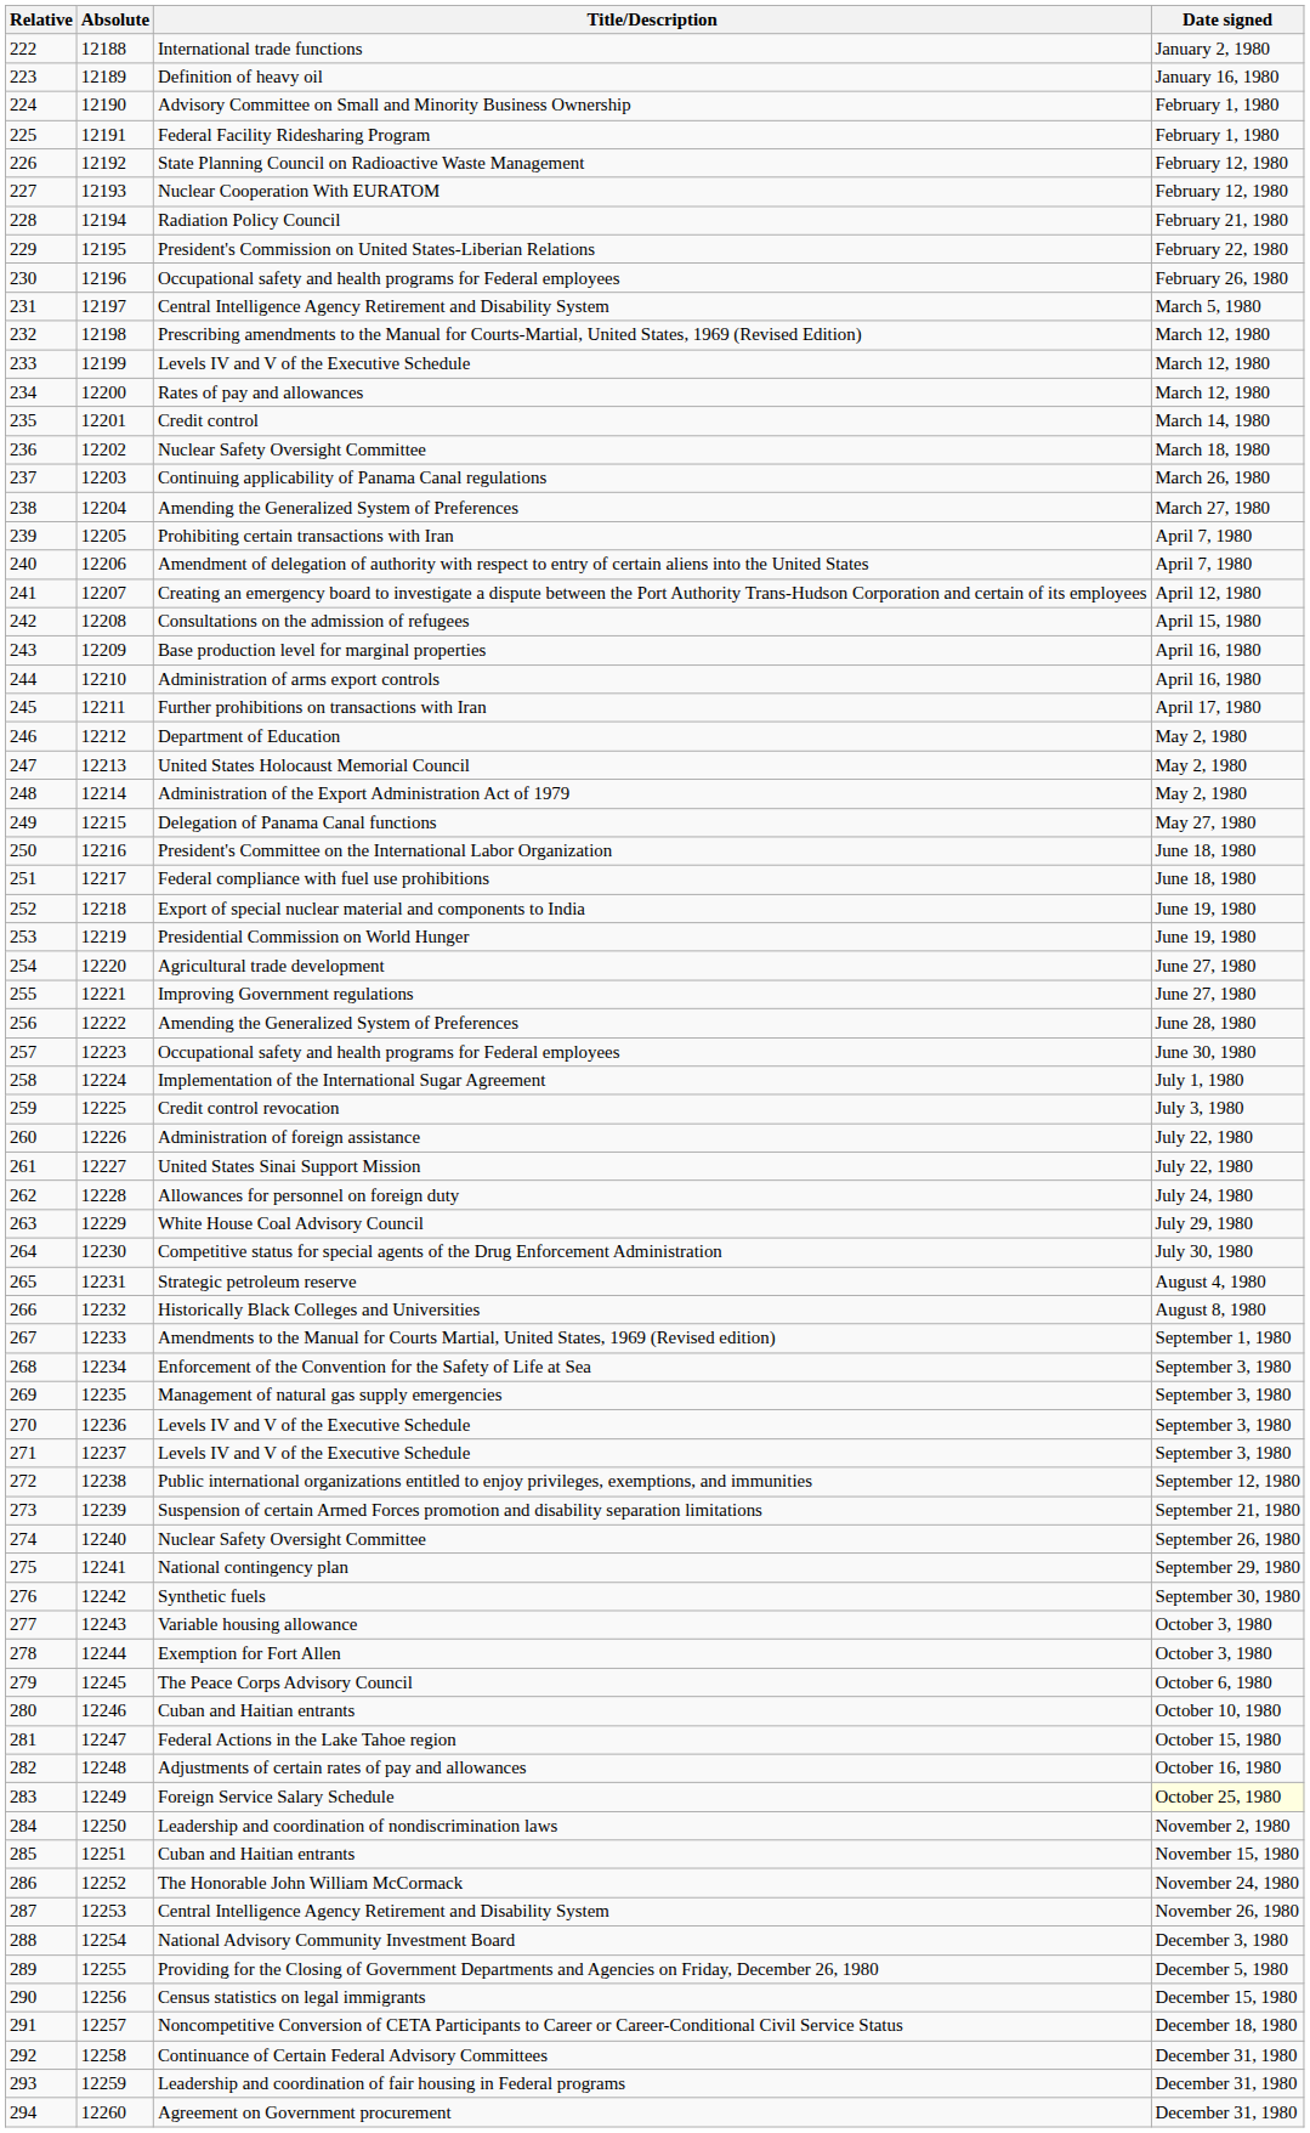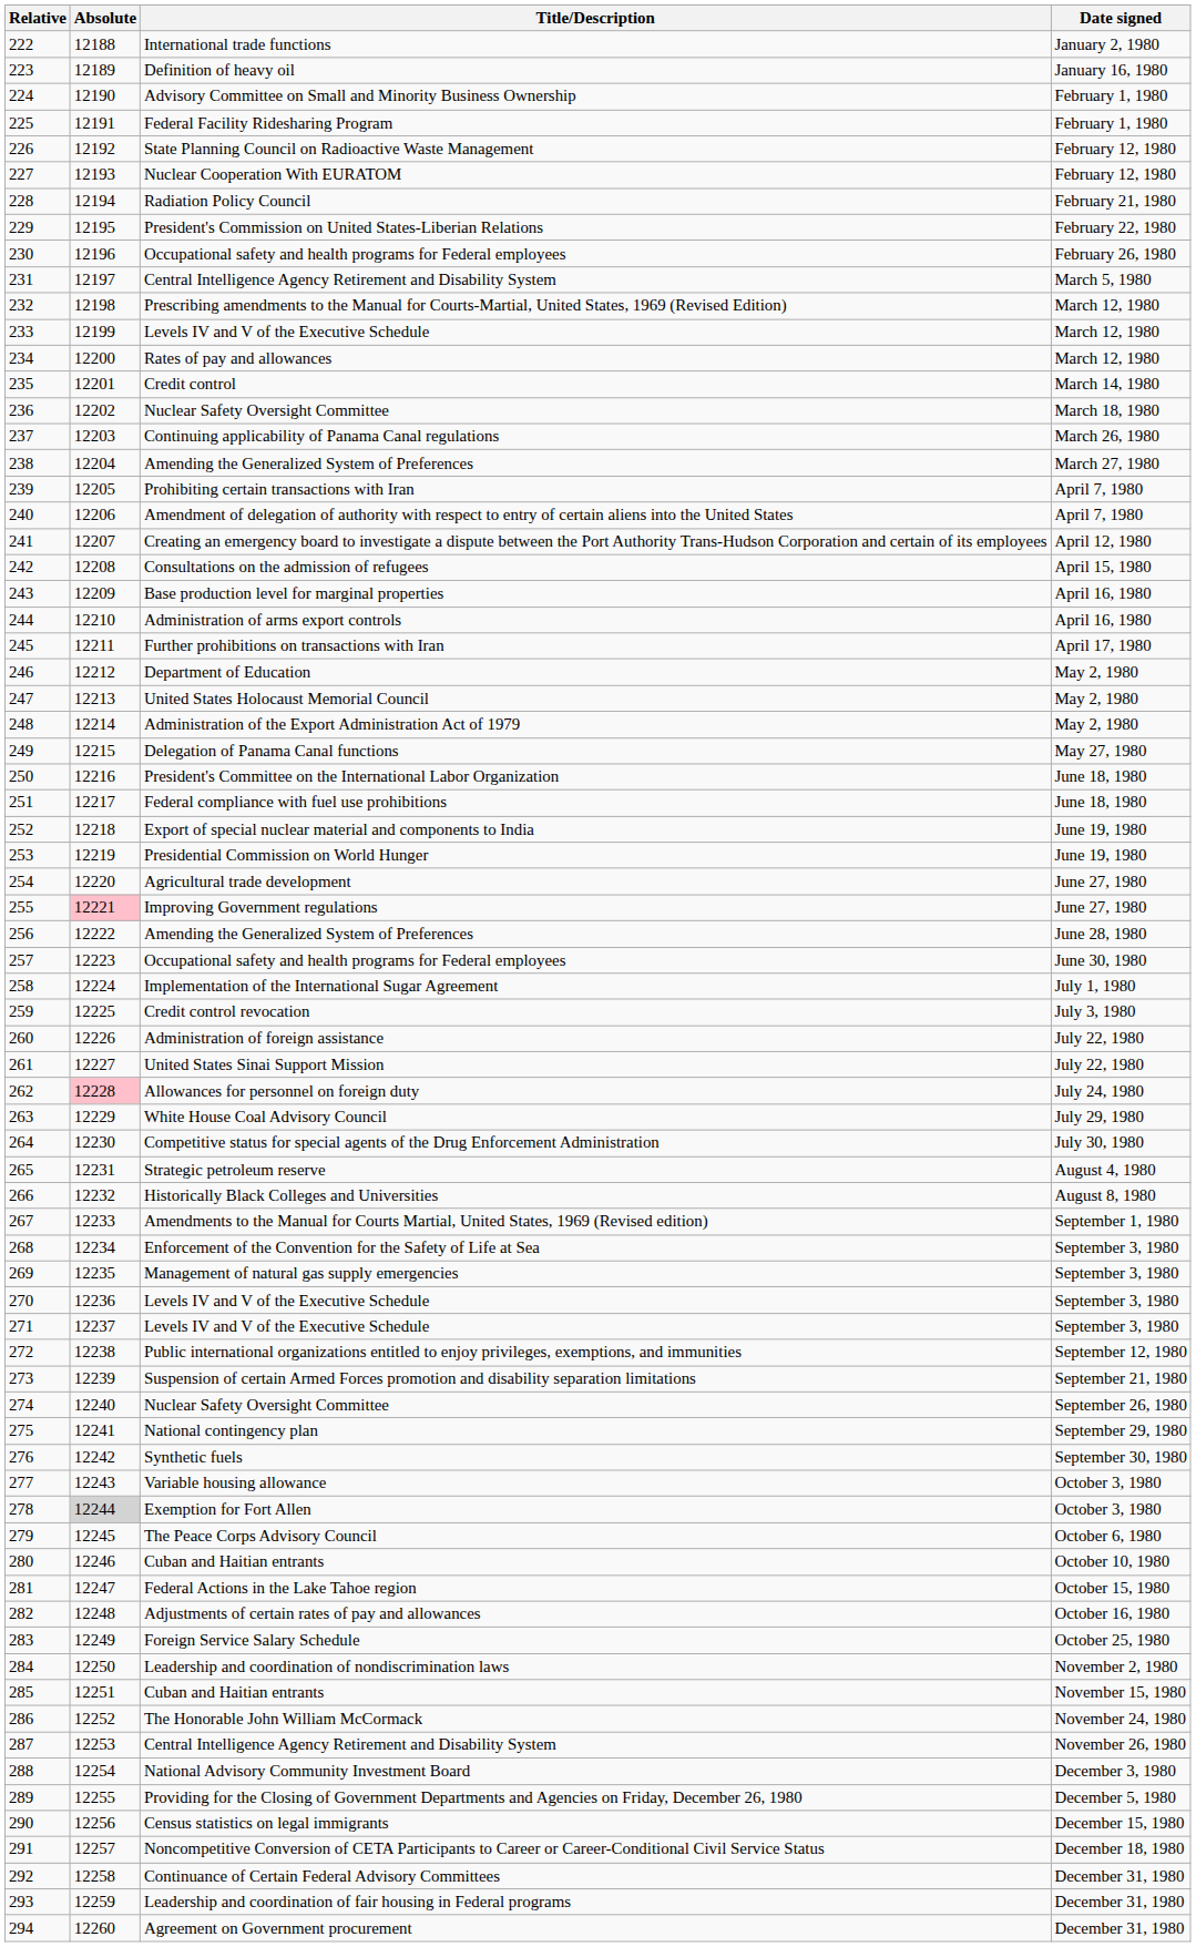Improving Government regulations | Absolute: no background -> pink background
Allowances for personnel on foreign duty | Absolute: no background -> pink background
Exemption for Fort Allen | Absolute: no background -> lightgrey background
Foreign Service Salary Schedule | Date signed: lightyellow background -> no background
